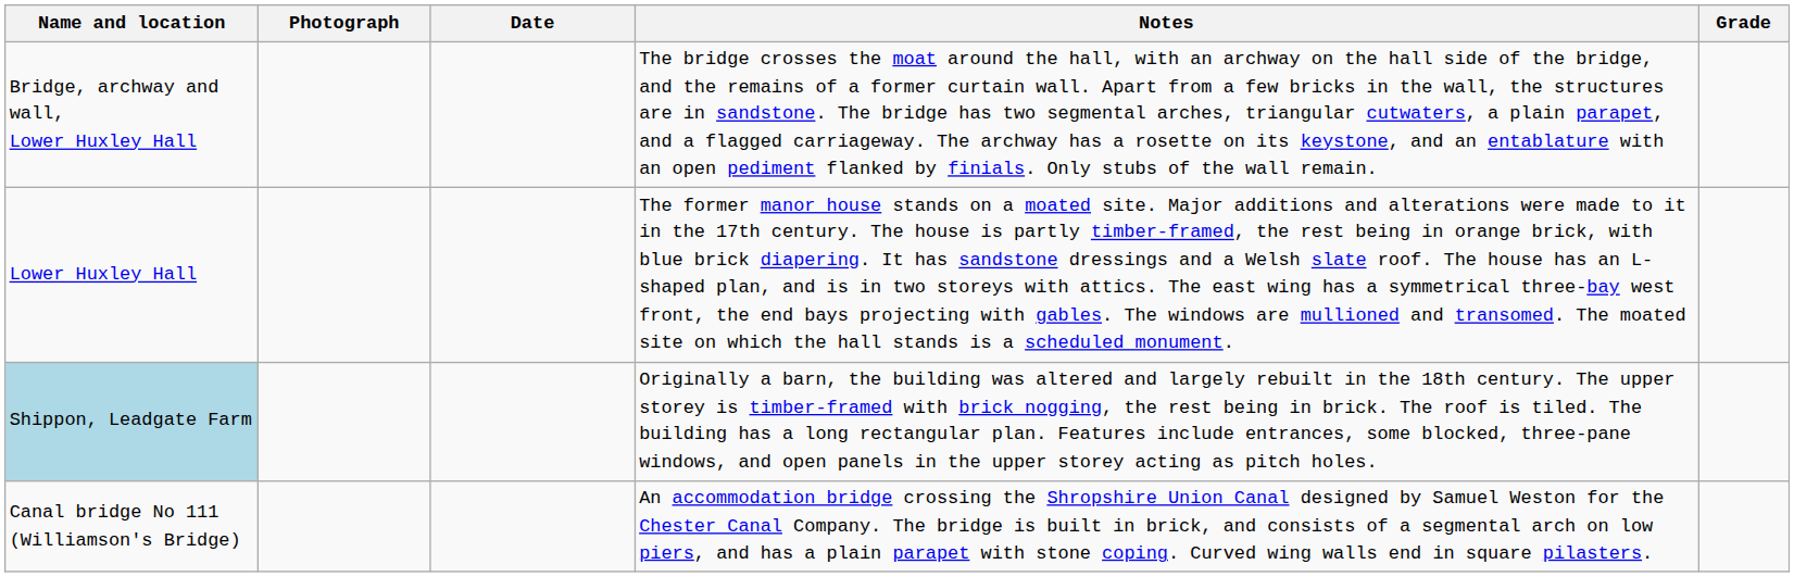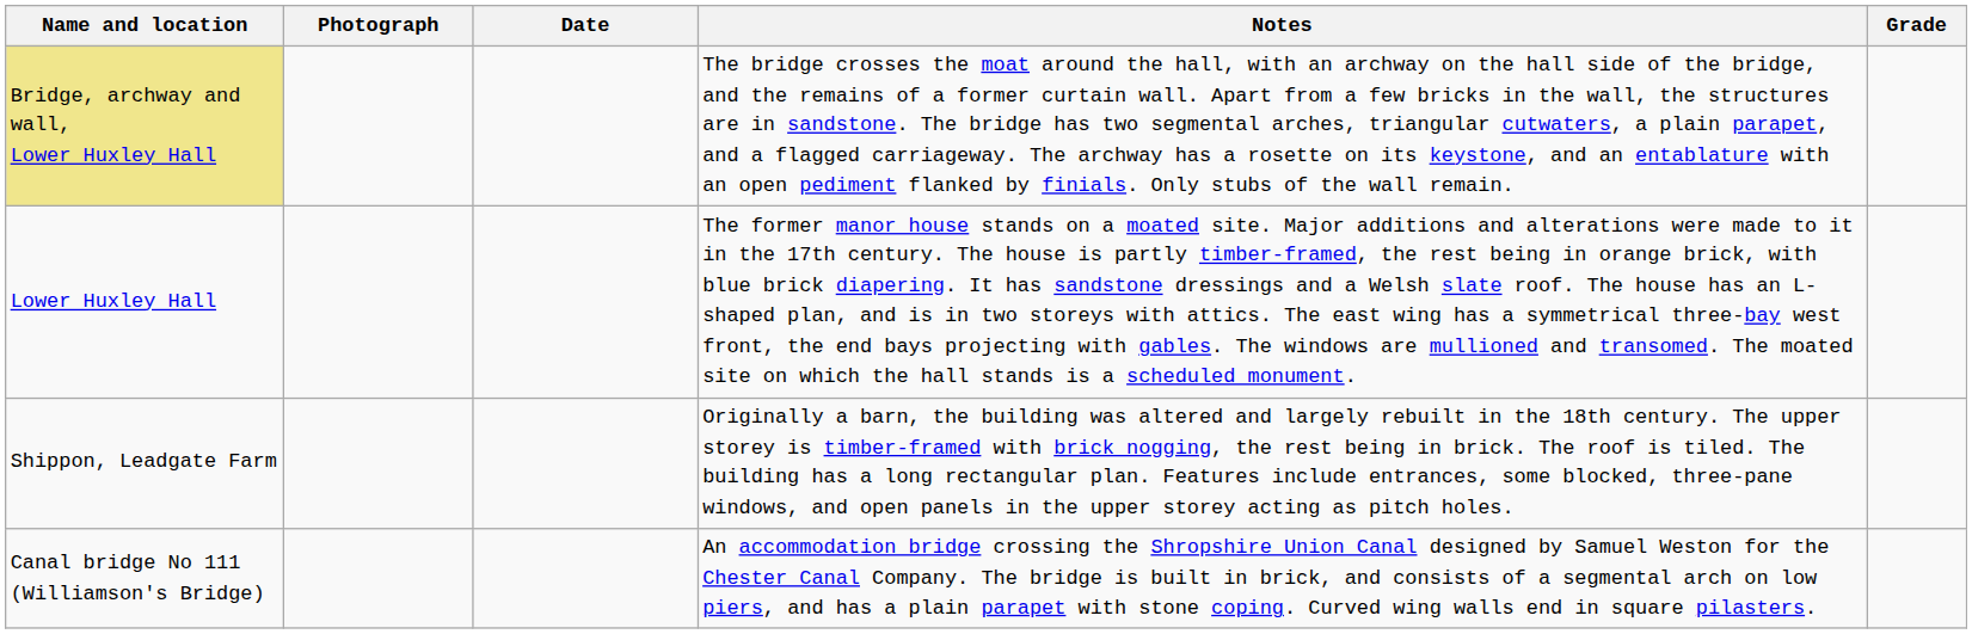Bridge, archway and wall, Lower Huxley Hall | Name and location: no background -> khaki background
Shippon, Leadgate Farm | Name and location: lightblue background -> no background
